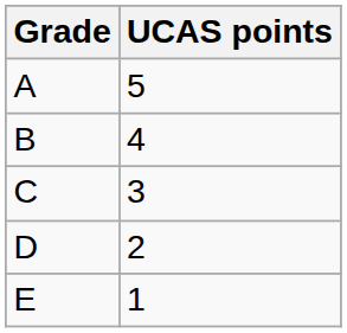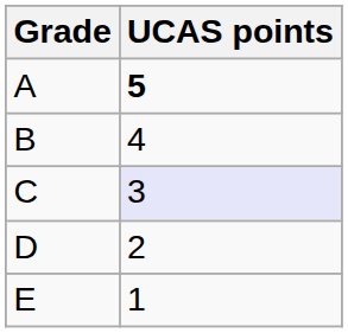A | UCAS points: normal -> bold
C | UCAS points: no background -> lavender background
